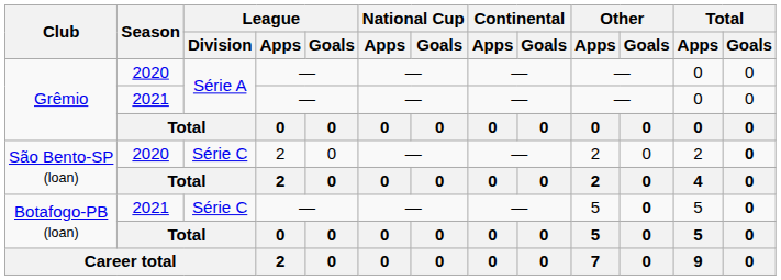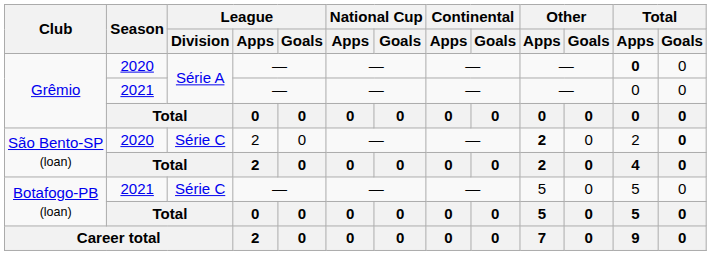Grêmio / 2020 | Total / Apps: normal -> bold
São Bento-SP (loan) / 2020 | Other / Apps: normal -> bold
Botafogo-PB (loan) / 2021 | Other / Goals: bold -> normal
Botafogo-PB (loan) / 2021 | Total / Goals: bold -> normal
